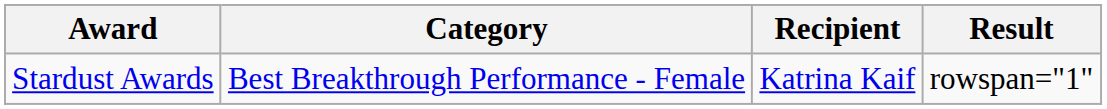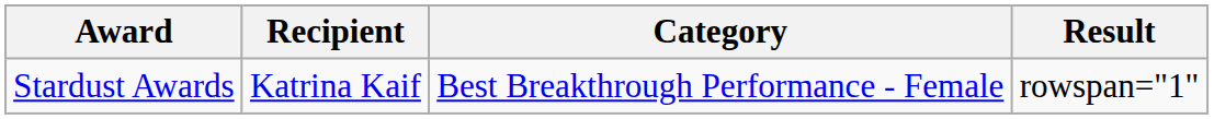columns swapped: Category <-> Recipient
